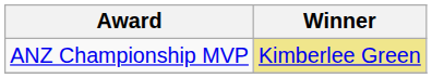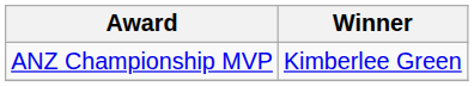ANZ Championship MVP | Winner: khaki background -> no background
